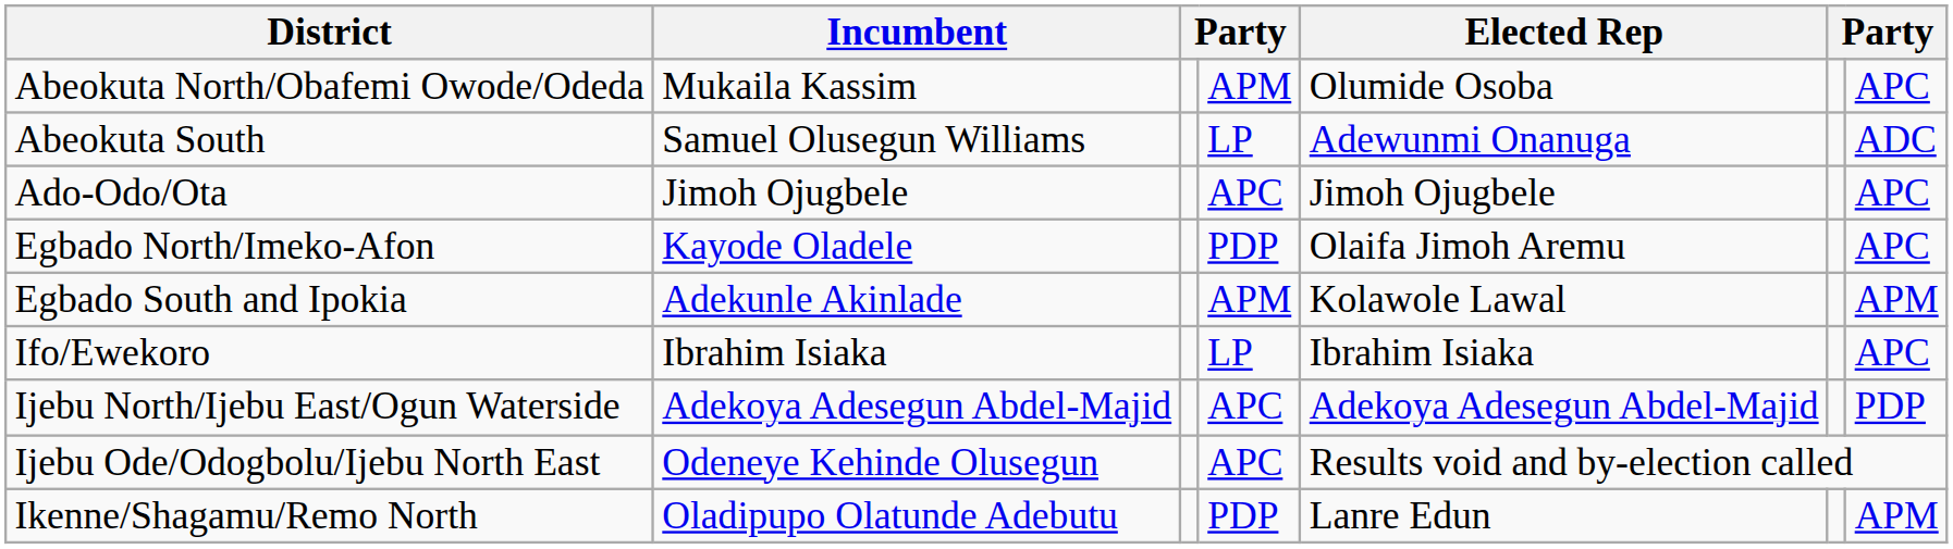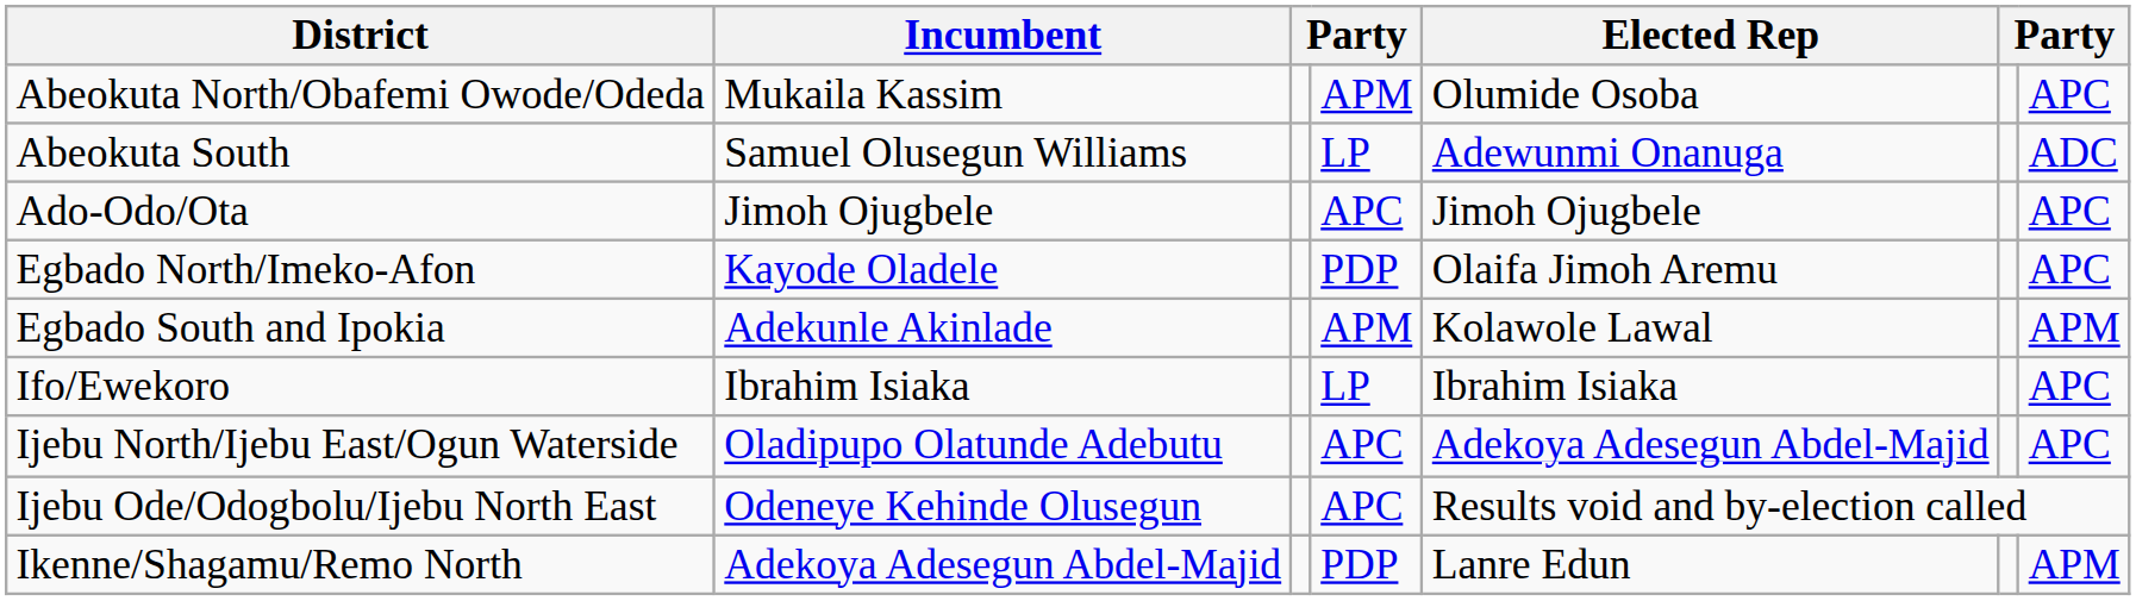Ijebu North/Ijebu East/Ogun Waterside | Incumbent: Adekoya Adesegun Abdel-Majid -> Oladipupo Olatunde Adebutu
Ijebu North/Ijebu East/Ogun Waterside | column 7: PDP -> APC
Ikenne/Shagamu/Remo North | Incumbent: Oladipupo Olatunde Adebutu -> Adekoya Adesegun Abdel-Majid
